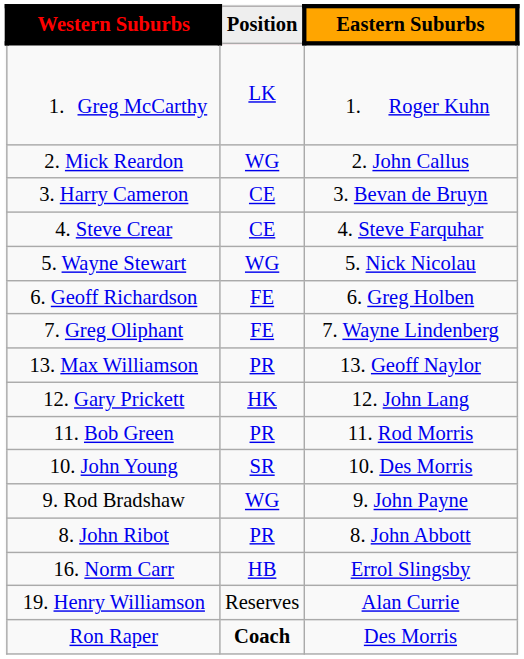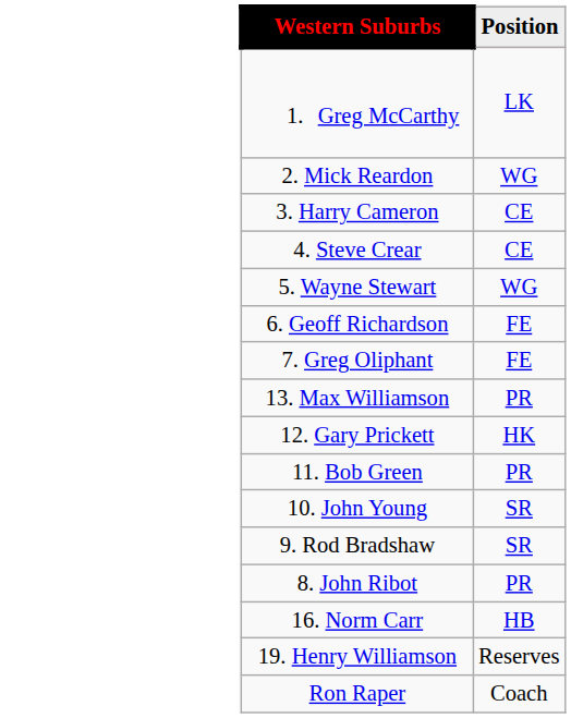- column: Eastern Suburbs | Roger Kuhn | 2. John Callus | 3. Bevan de Bruyn | 4. Steve Farquhar | 5. Nick Nicolau | 6. Greg Holben | 7. Wayne Lindenberg | 13. Geoff Naylor | 12. John Lang | 11. Rod Morris | 10. Des Morris | 9. John Payne | 8. John Abbott | Errol Slingsby | Alan Currie | Des Morris
9. Rod Bradshaw | Position: WG -> SR
Ron Raper | Position: bold -> normal
